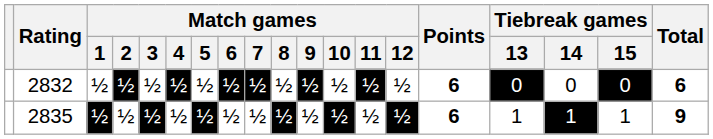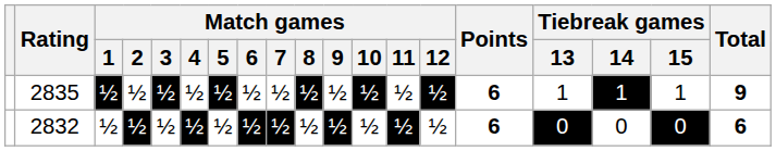rows swapped: 2835 <-> 2832
